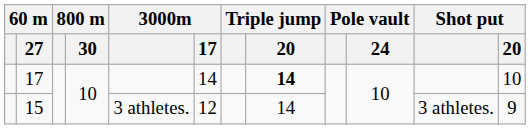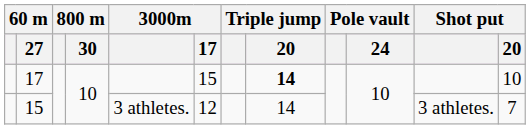row 3 | 3000m / 17: 14 -> 15
row 4 | Shot put / 20: 9 -> 7
